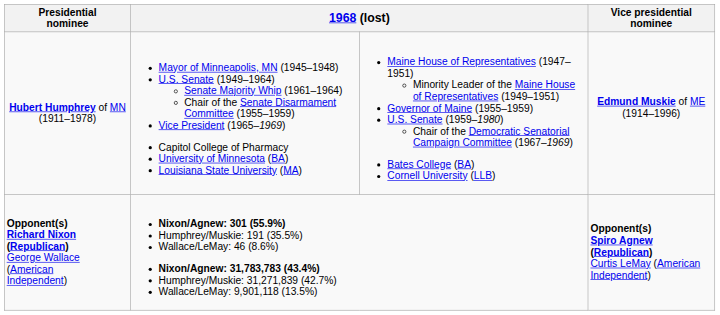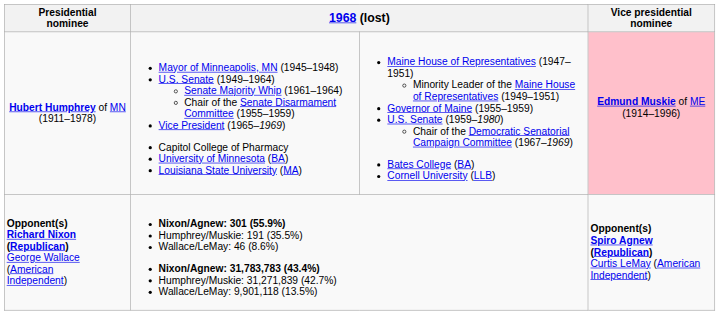Hubert Humphrey of MN (1911–1978) | Vice presidential nominee: no background -> pink background
